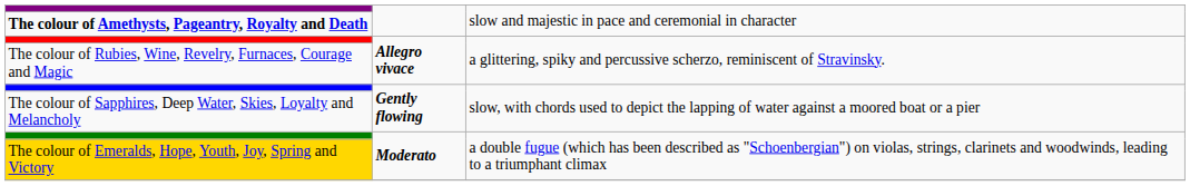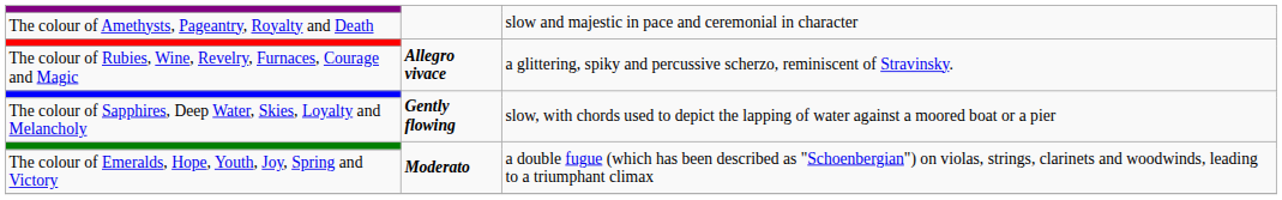The colour of Amethysts, Pageantry, Royalty and Death | column 1: bold -> normal
The colour of Emeralds, Hope, Youth, Joy, Spring and Victory | column 1: gold background -> no background
